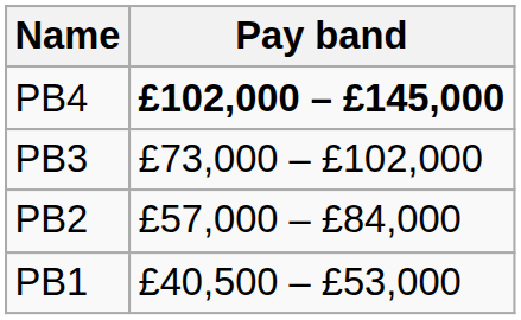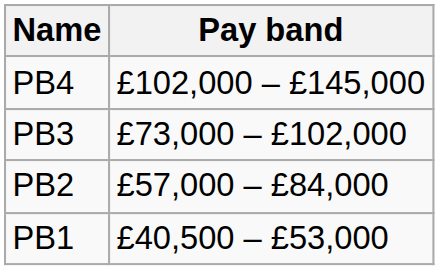PB4 | Pay band: bold -> normal
